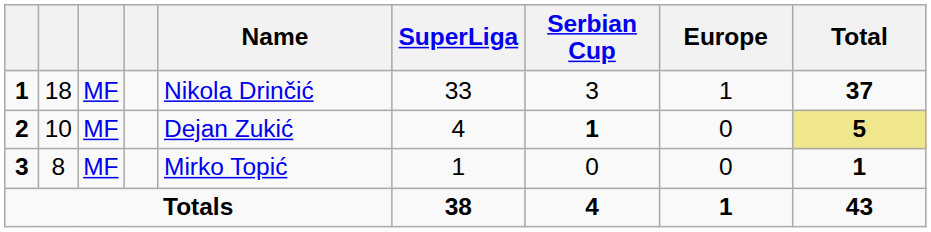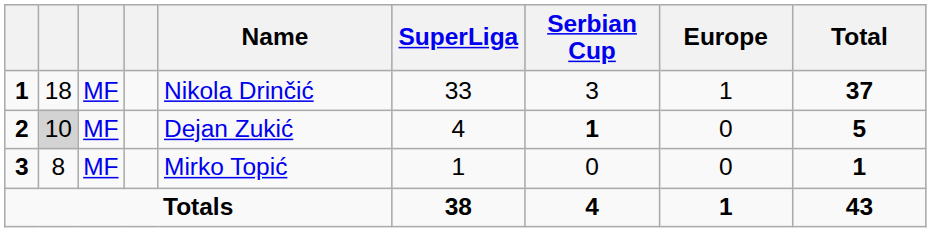2 | column 2: no background -> lightgrey background
2 | Total: khaki background -> no background
